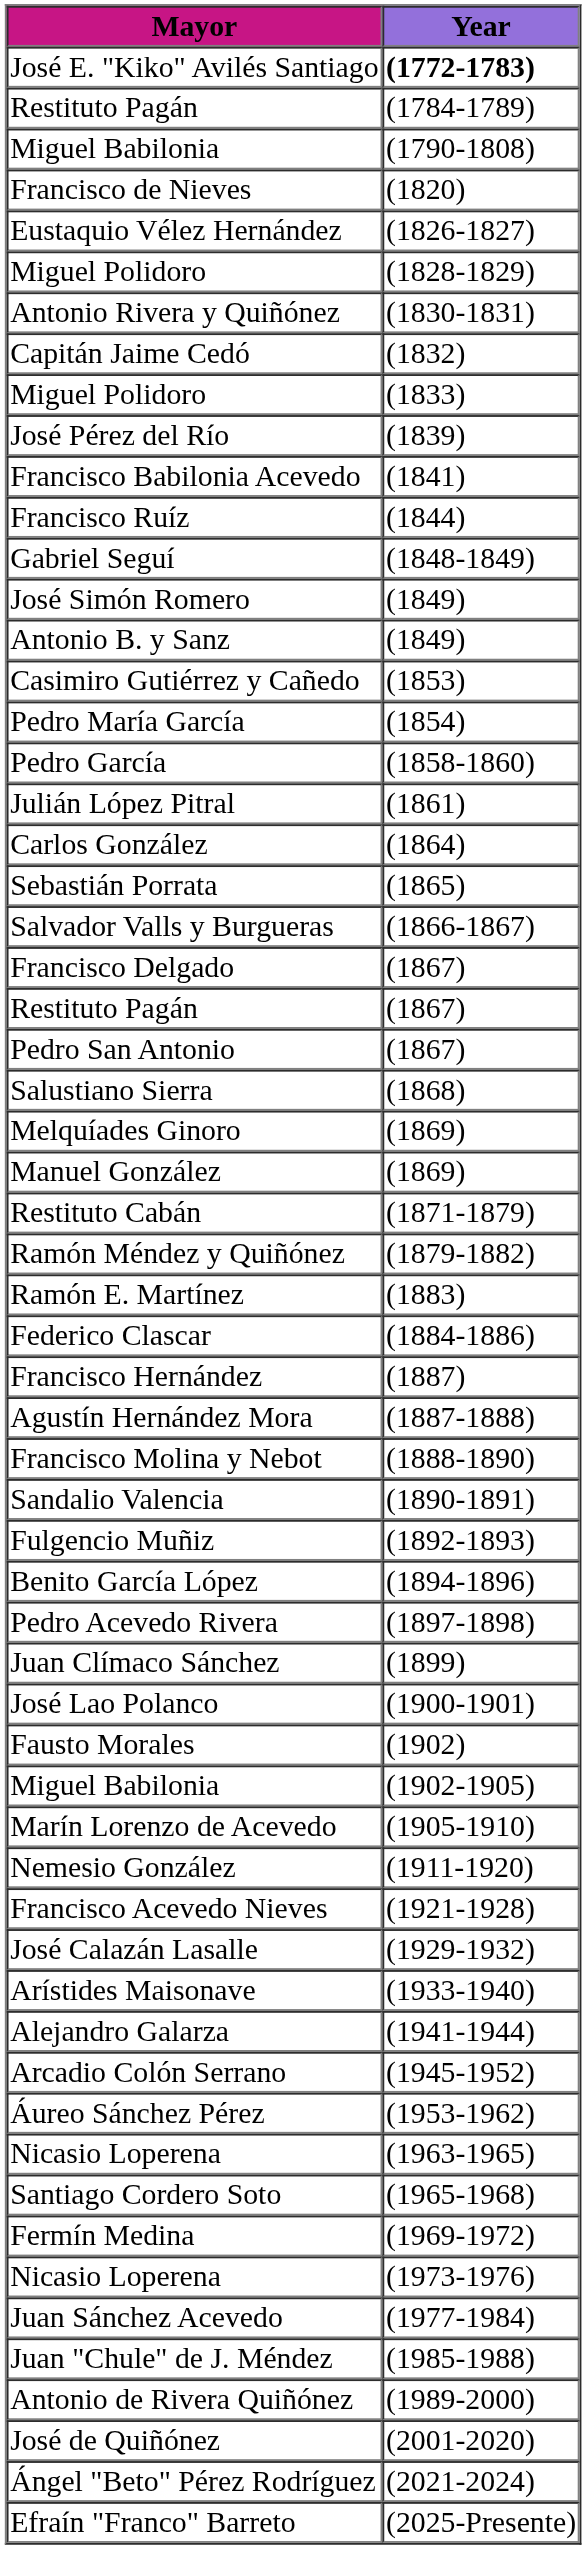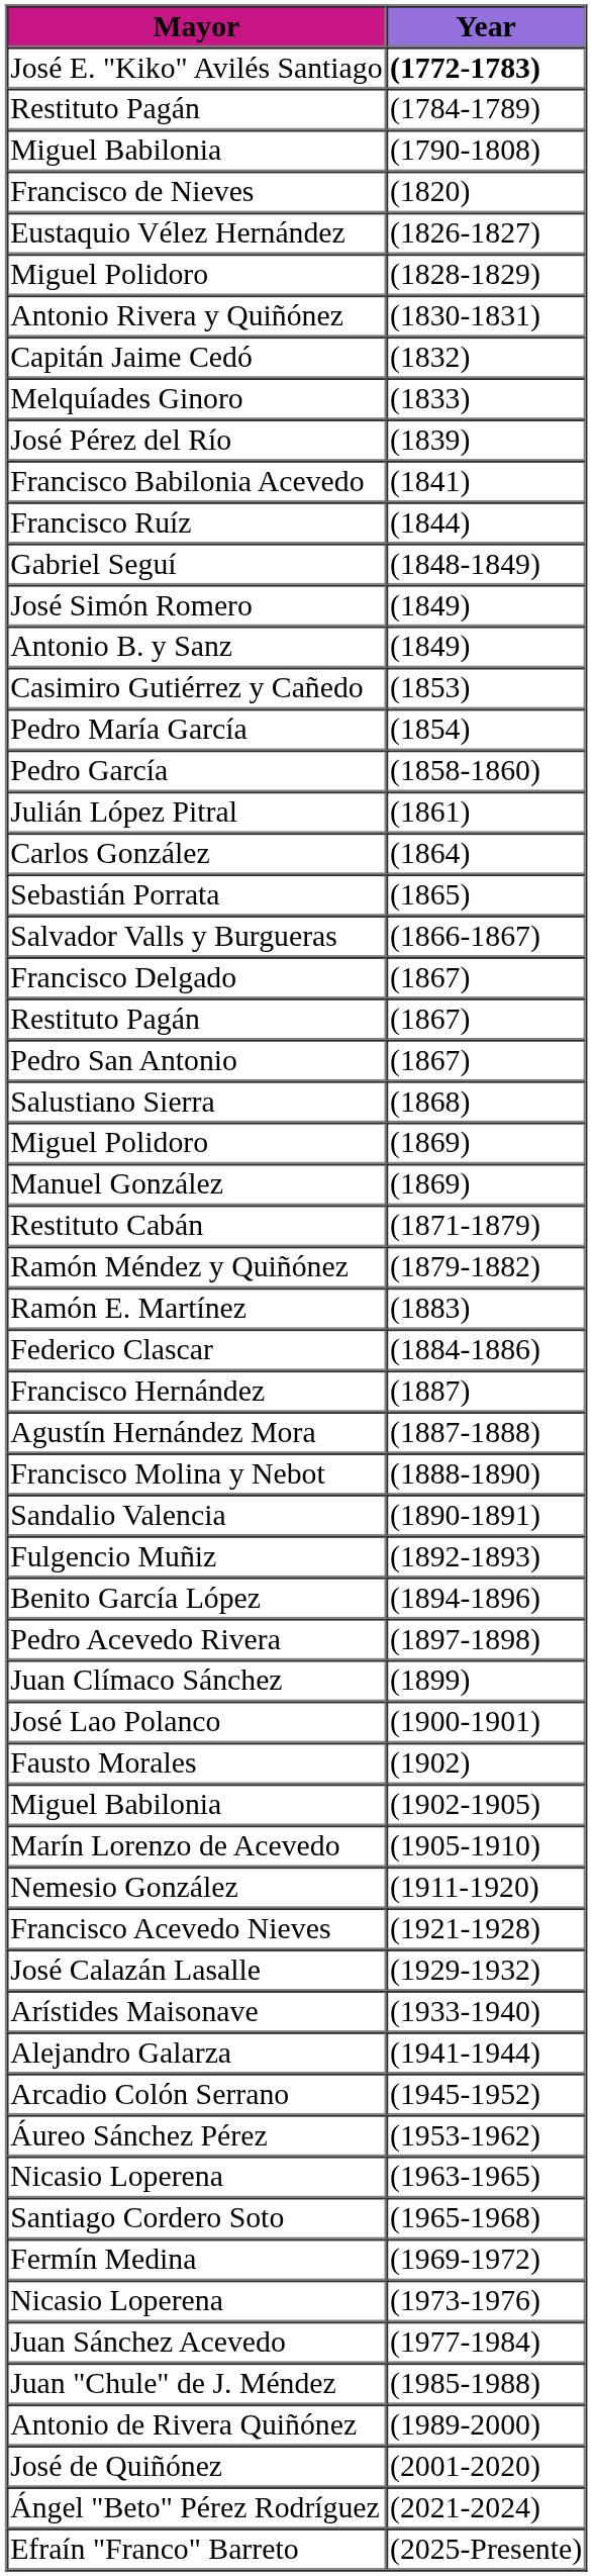row 10 | Mayor: Miguel Polidoro -> Melquíades Ginoro
row 28 | Mayor: Melquíades Ginoro -> Miguel Polidoro
